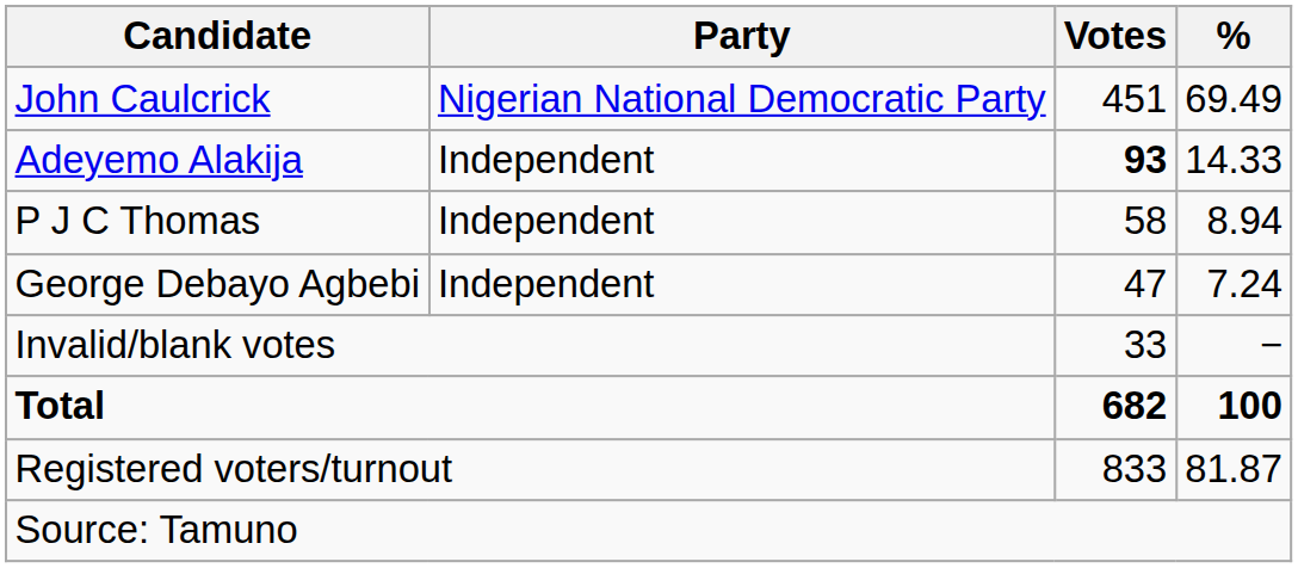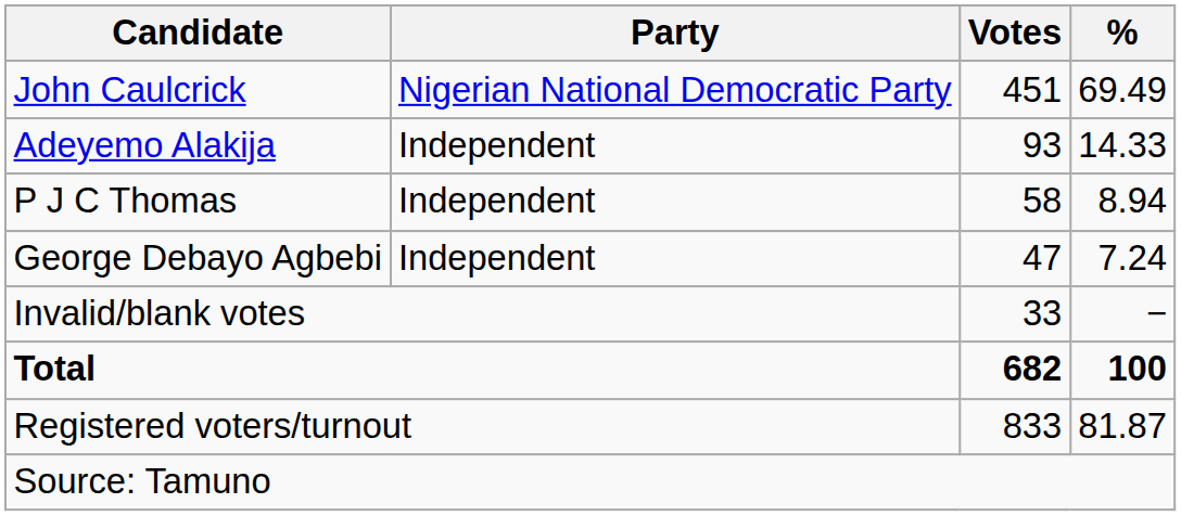Adeyemo Alakija | Votes: bold -> normal
